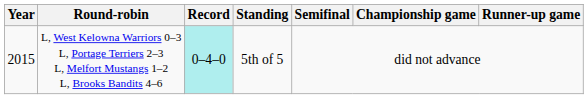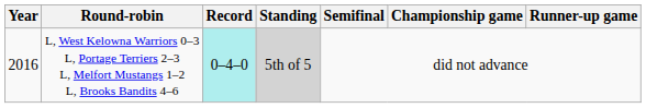row 2 | Year: 2015 -> 2016
row 2 | Standing: no background -> lightgrey background
